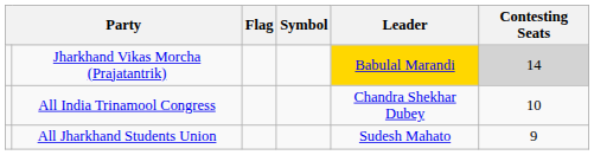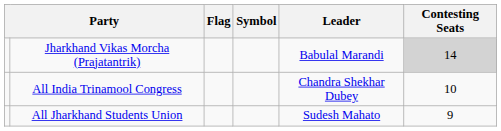Jharkhand Vikas Morcha (Prajatantrik) | Leader: gold background -> no background
